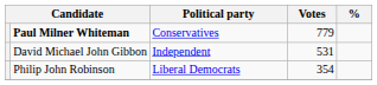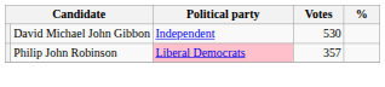- row: Paul Milner Whiteman | Conservatives | 779
David Michael John Gibbon | Votes: 531 -> 530
Philip John Robinson | Political party: no background -> pink background
Philip John Robinson | Votes: 354 -> 357
